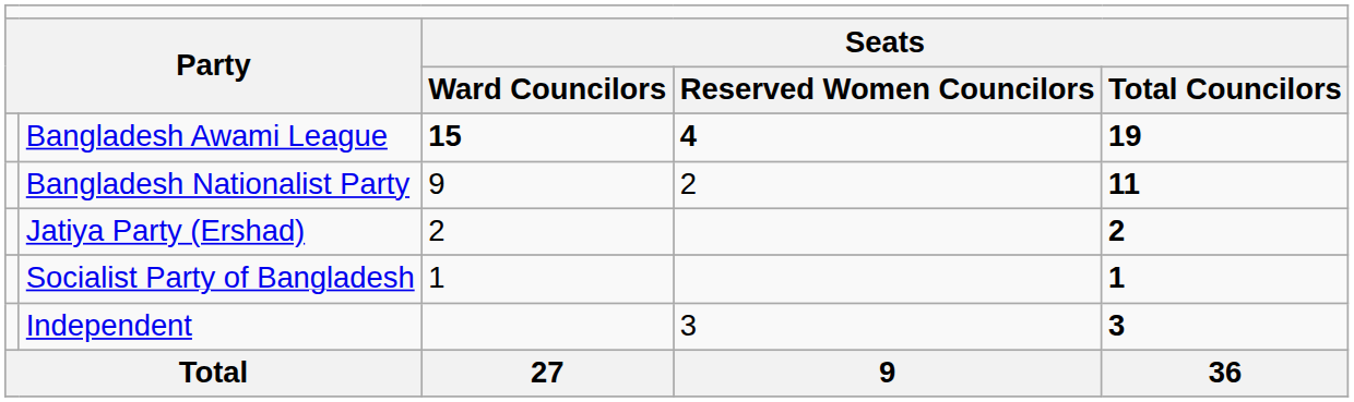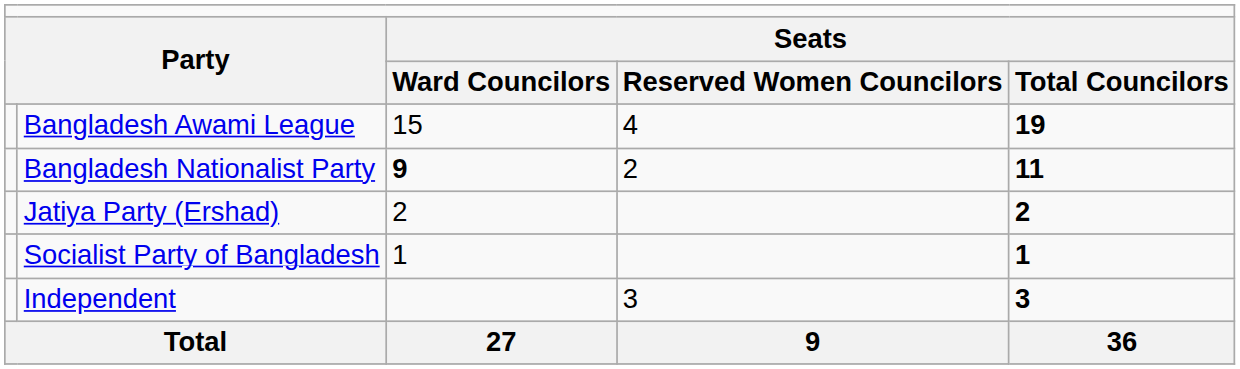Bangladesh Awami League | column 3: bold -> normal
Bangladesh Awami League | column 4: bold -> normal
Bangladesh Nationalist Party | column 3: normal -> bold
